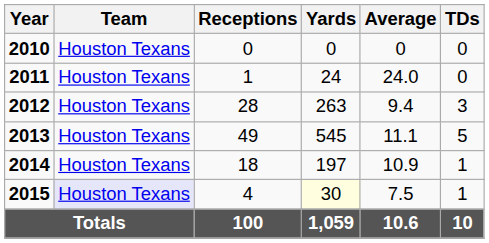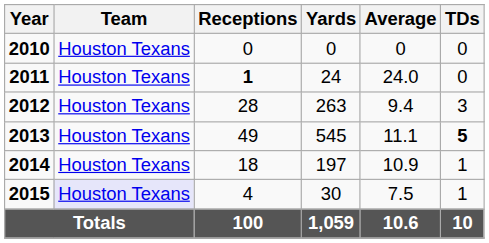2011 | Receptions: normal -> bold
2013 | TDs: normal -> bold
2015 | Yards: lightyellow background -> no background
